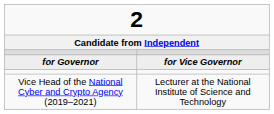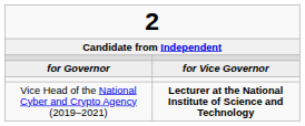row 6 | column 2: normal -> bold
